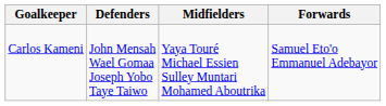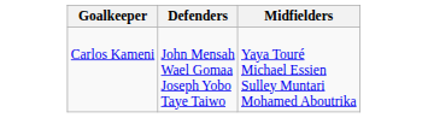- column: Forwards | Samuel Eto'o Emmanuel Adebayor
